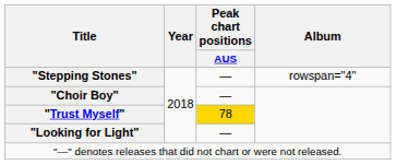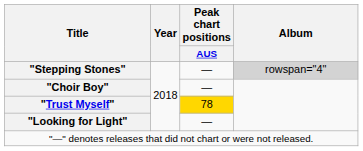"Stepping Stones" | Album: no background -> lightgrey background
